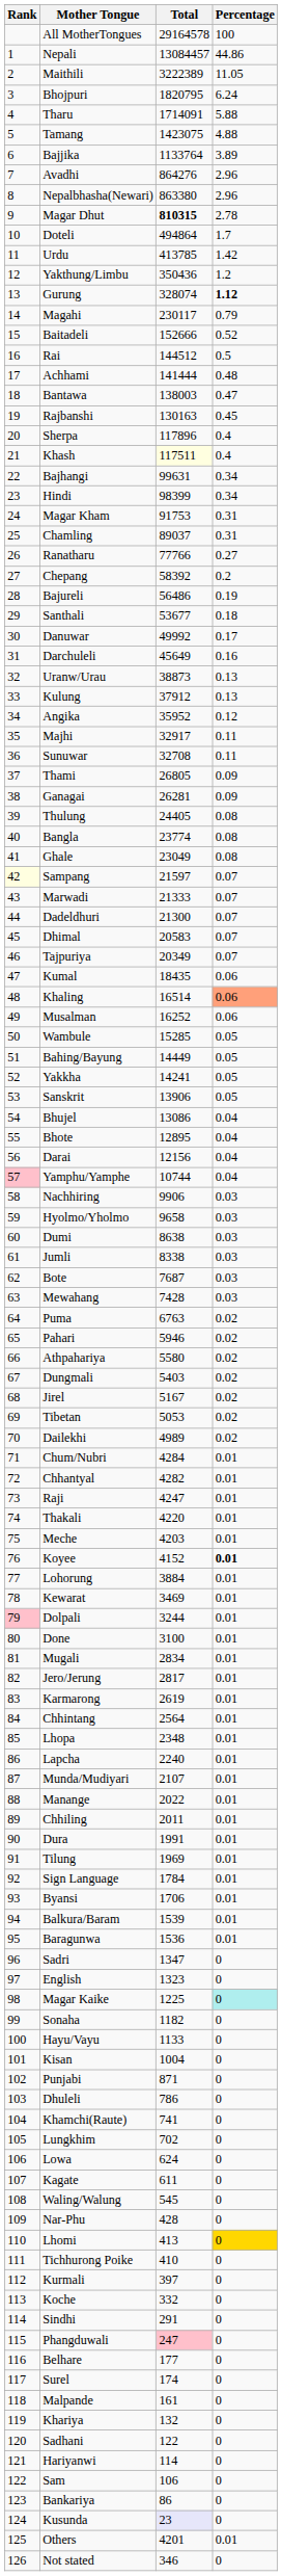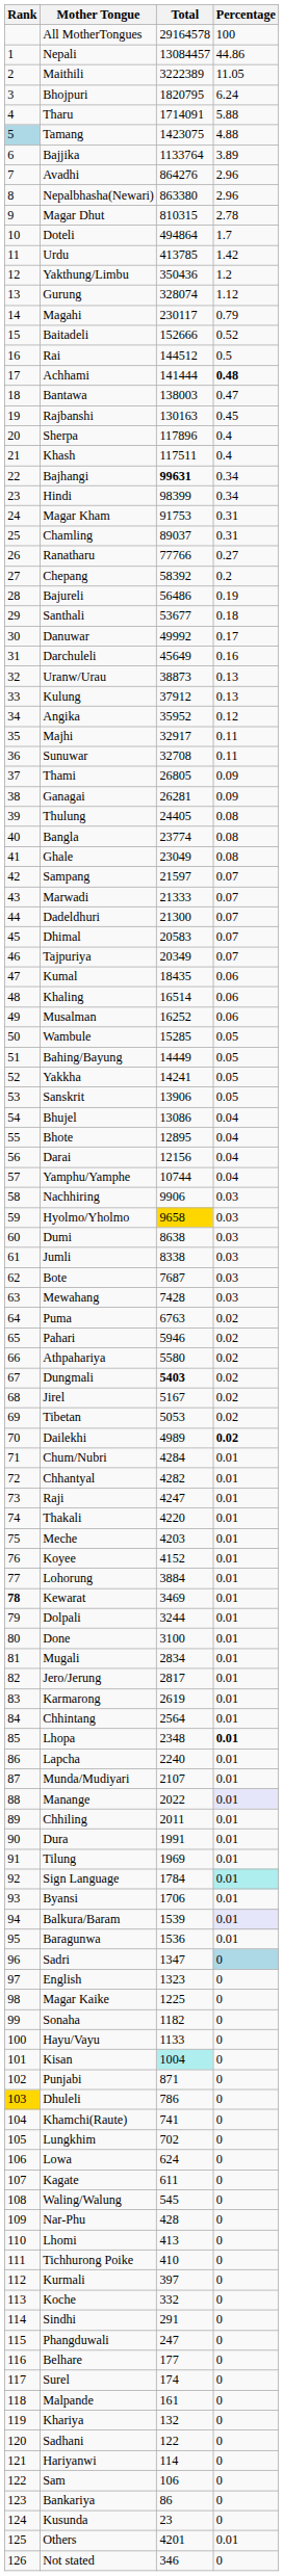Tamang | Rank: no background -> lightblue background
Magar Dhut | Total: bold -> normal
Gurung | Percentage: bold -> normal
Achhami | Percentage: normal -> bold
Khash | Total: lightyellow background -> no background
Bajhangi | Total: normal -> bold
Sampang | Rank: lightyellow background -> no background
Khaling | Percentage: lightsalmon background -> no background
Yamphu/Yamphe | Rank: pink background -> no background
Hyolmo/Yholmo | Total: no background -> gold background
Dungmali | Total: normal -> bold
Dailekhi | Percentage: normal -> bold
Koyee | Percentage: bold -> normal
Kewarat | Rank: normal -> bold
Dolpali | Rank: pink background -> no background
Lhopa | Percentage: normal -> bold
Manange | Percentage: no background -> lavender background
Sign Language | Percentage: no background -> paleturquoise background
Balkura/Baram | Percentage: no background -> lavender background
Sadri | Percentage: no background -> lightblue background
Magar Kaike | Percentage: paleturquoise background -> no background
Kisan | Total: no background -> paleturquoise background
Dhuleli | Rank: no background -> gold background
Lhomi | Percentage: gold background -> no background
Phangduwali | Total: pink background -> no background
Kusunda | Total: lavender background -> no background
